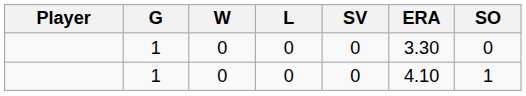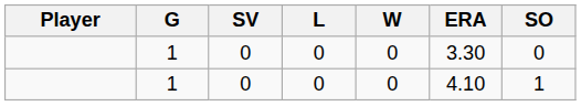columns swapped: W <-> SV
